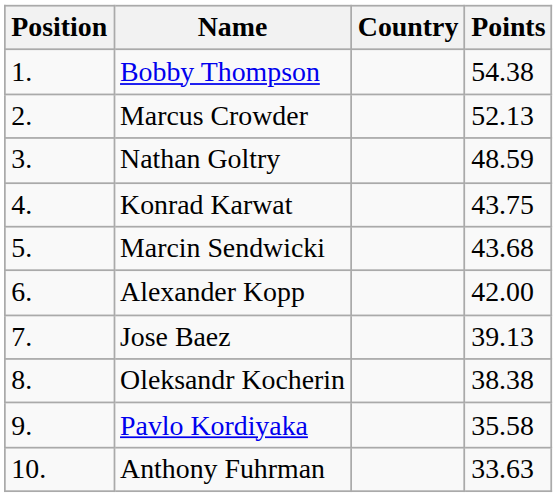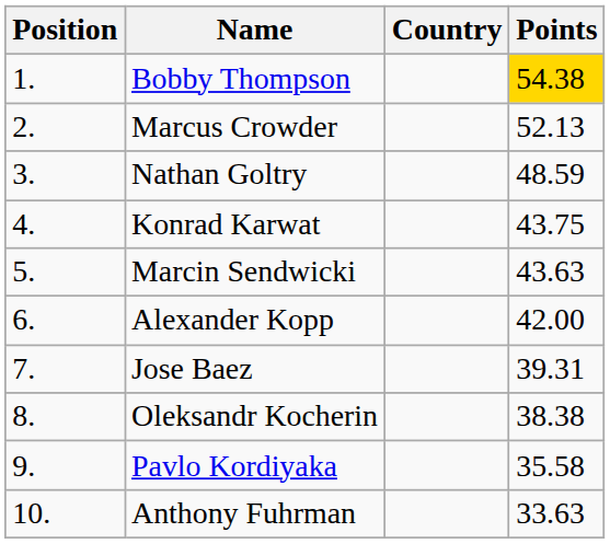Bobby Thompson | Points: no background -> gold background
Marcin Sendwicki | Points: 43.68 -> 43.63
Jose Baez | Points: 39.13 -> 39.31
